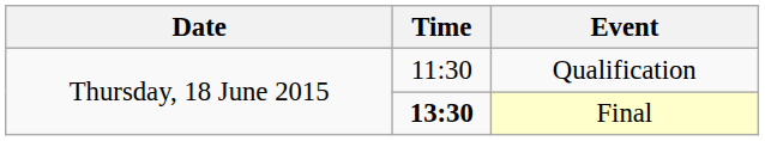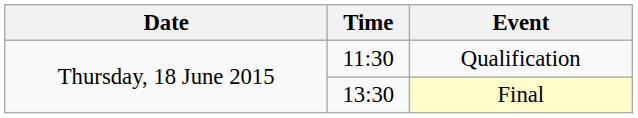Final | Time: bold -> normal
